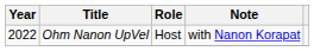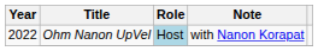Ohm Nanon UpVel | Role: no background -> lightblue background
